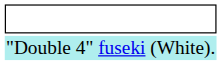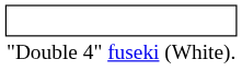row 1 | column 1: paleturquoise background -> no background
